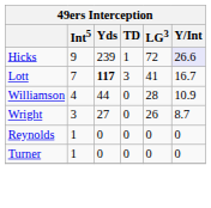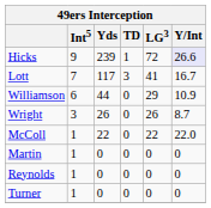Lott | Yds: bold -> normal
Williamson | Int5: 4 -> 6
Williamson | LG3: 28 -> 29
Wright | Yds: 27 -> 26
+ row: McColl | 1 | 22 | 0 | 22 | 22.0
+ row: Martin | 1 | 0 | 0 | 0 | 0
